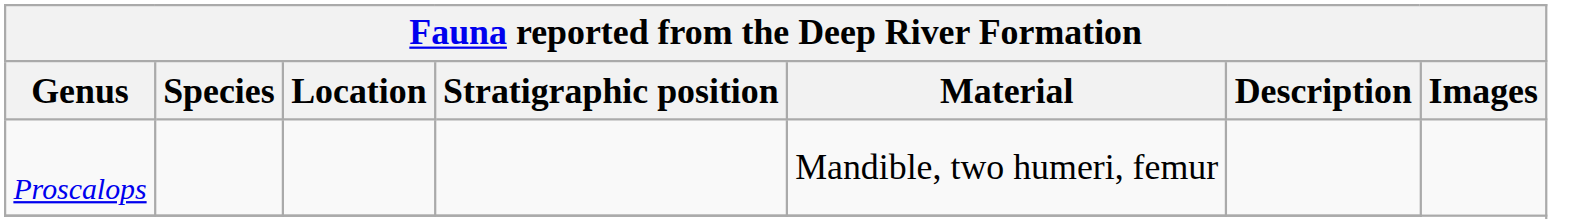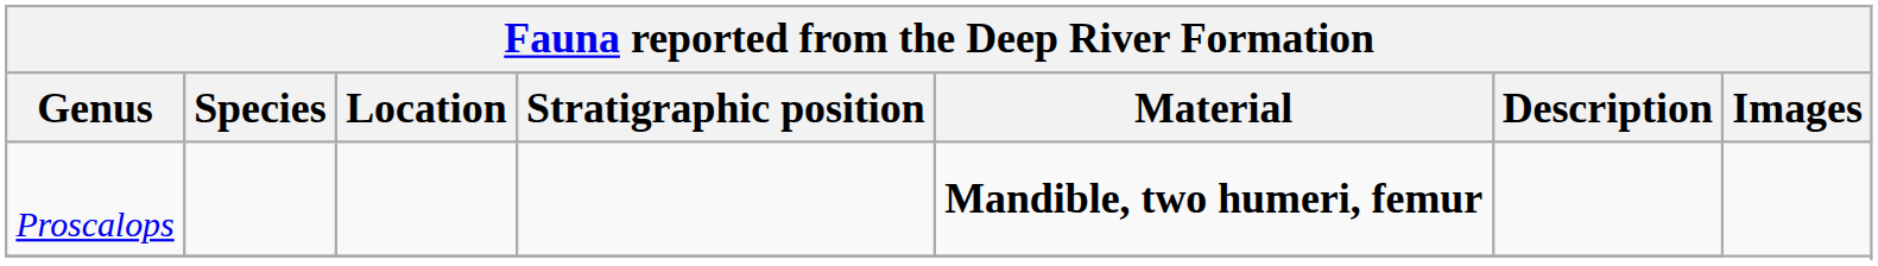Proscalops | Material: normal -> bold
